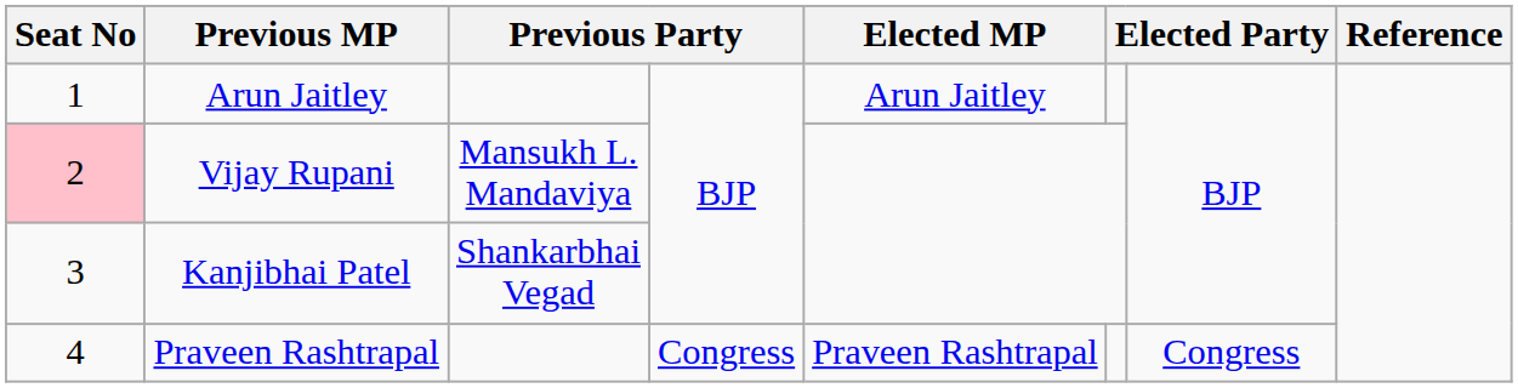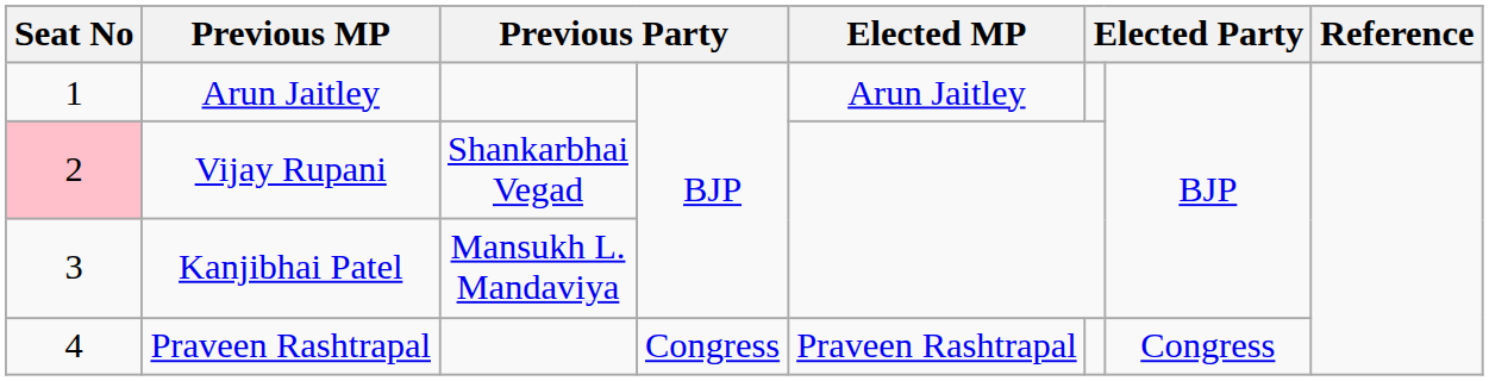Vijay Rupani | column 3: Mansukh L. Mandaviya -> Shankarbhai Vegad
Kanjibhai Patel | column 3: Shankarbhai Vegad -> Mansukh L. Mandaviya
